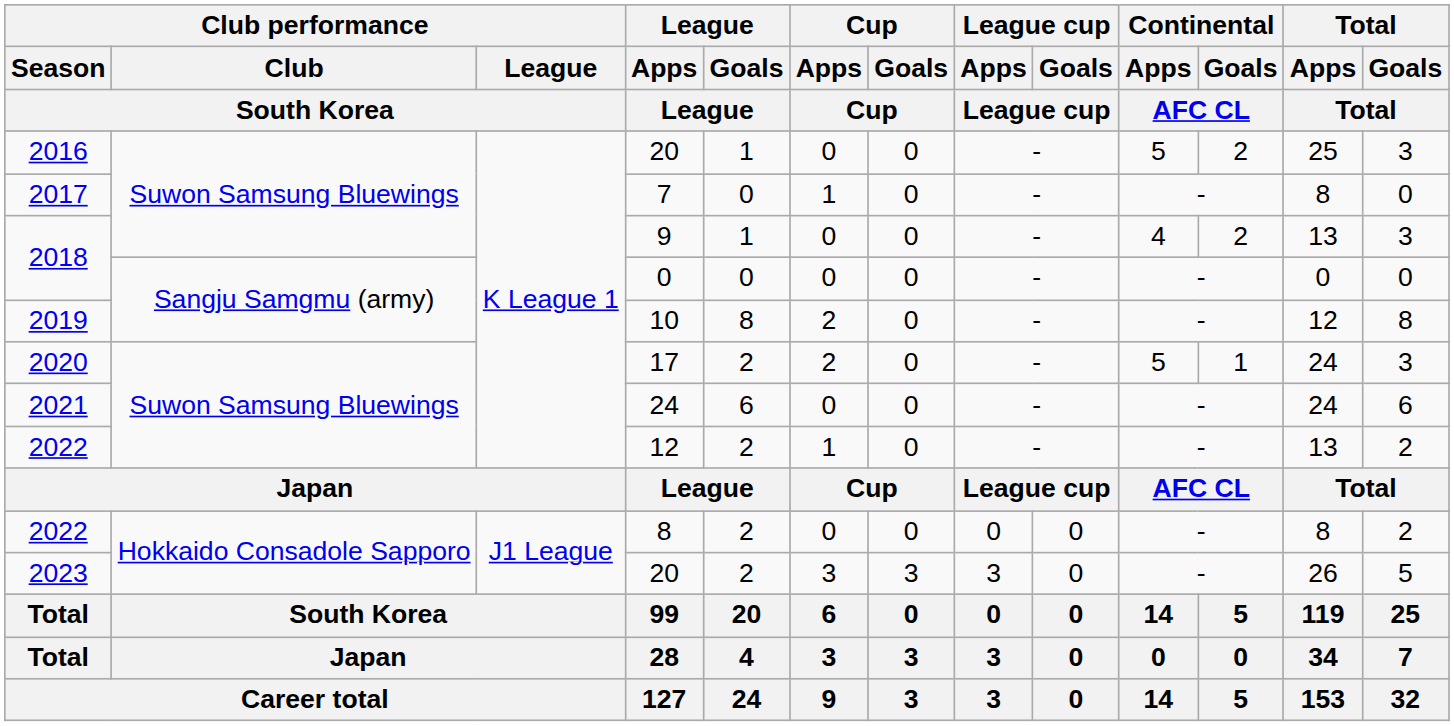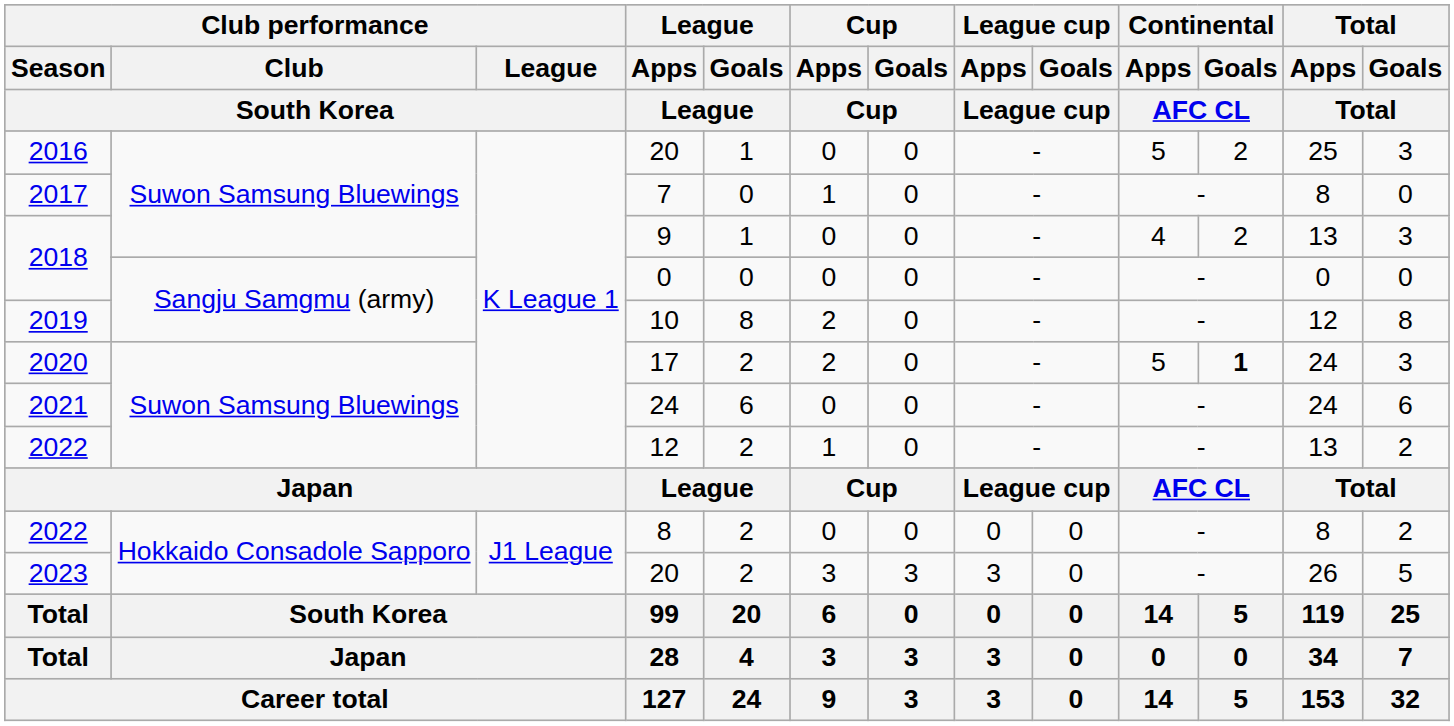17 | Continental / Goals / AFC CL: normal -> bold
